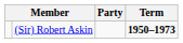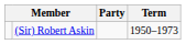(Sir) Robert Askin | Term: bold -> normal
